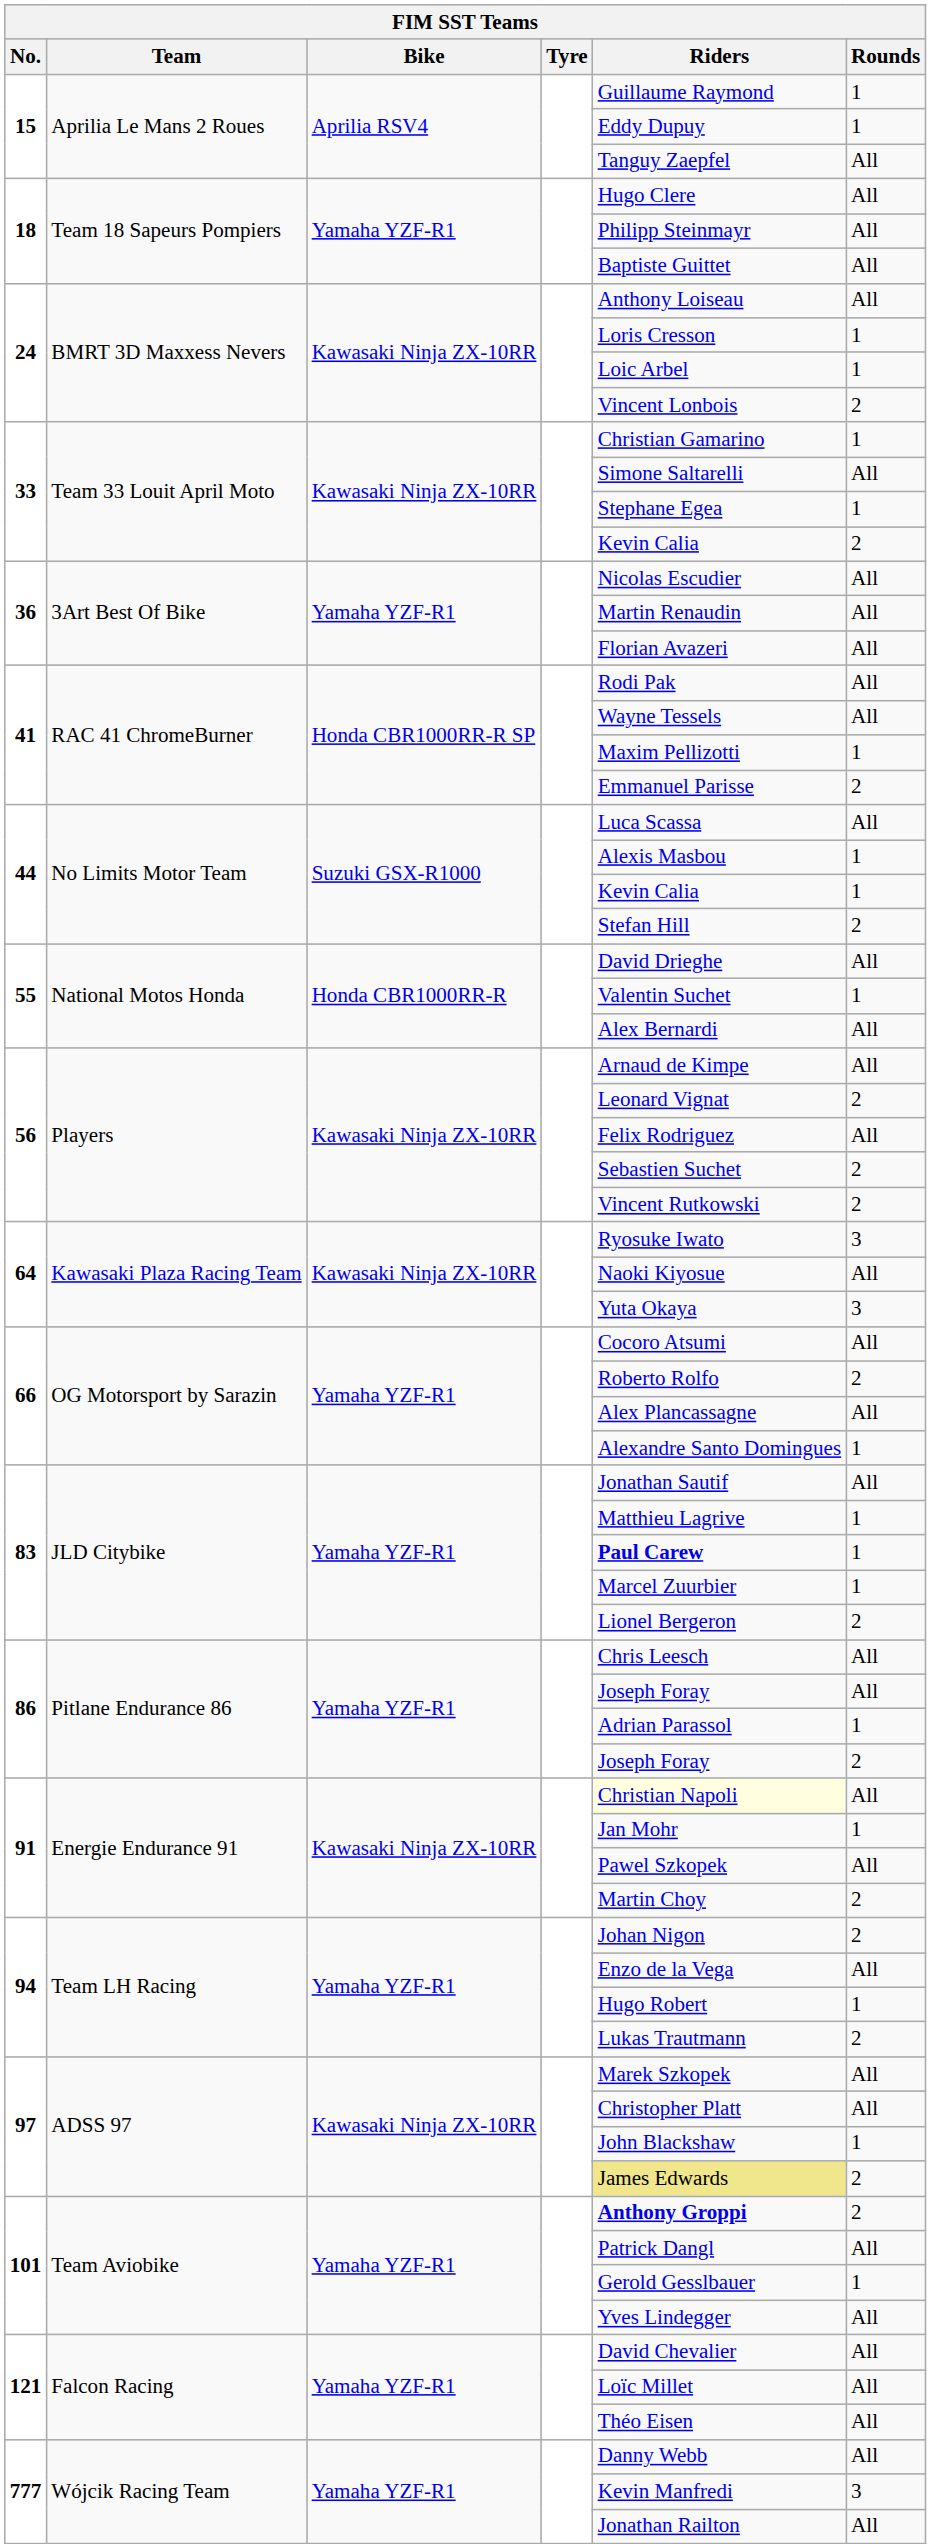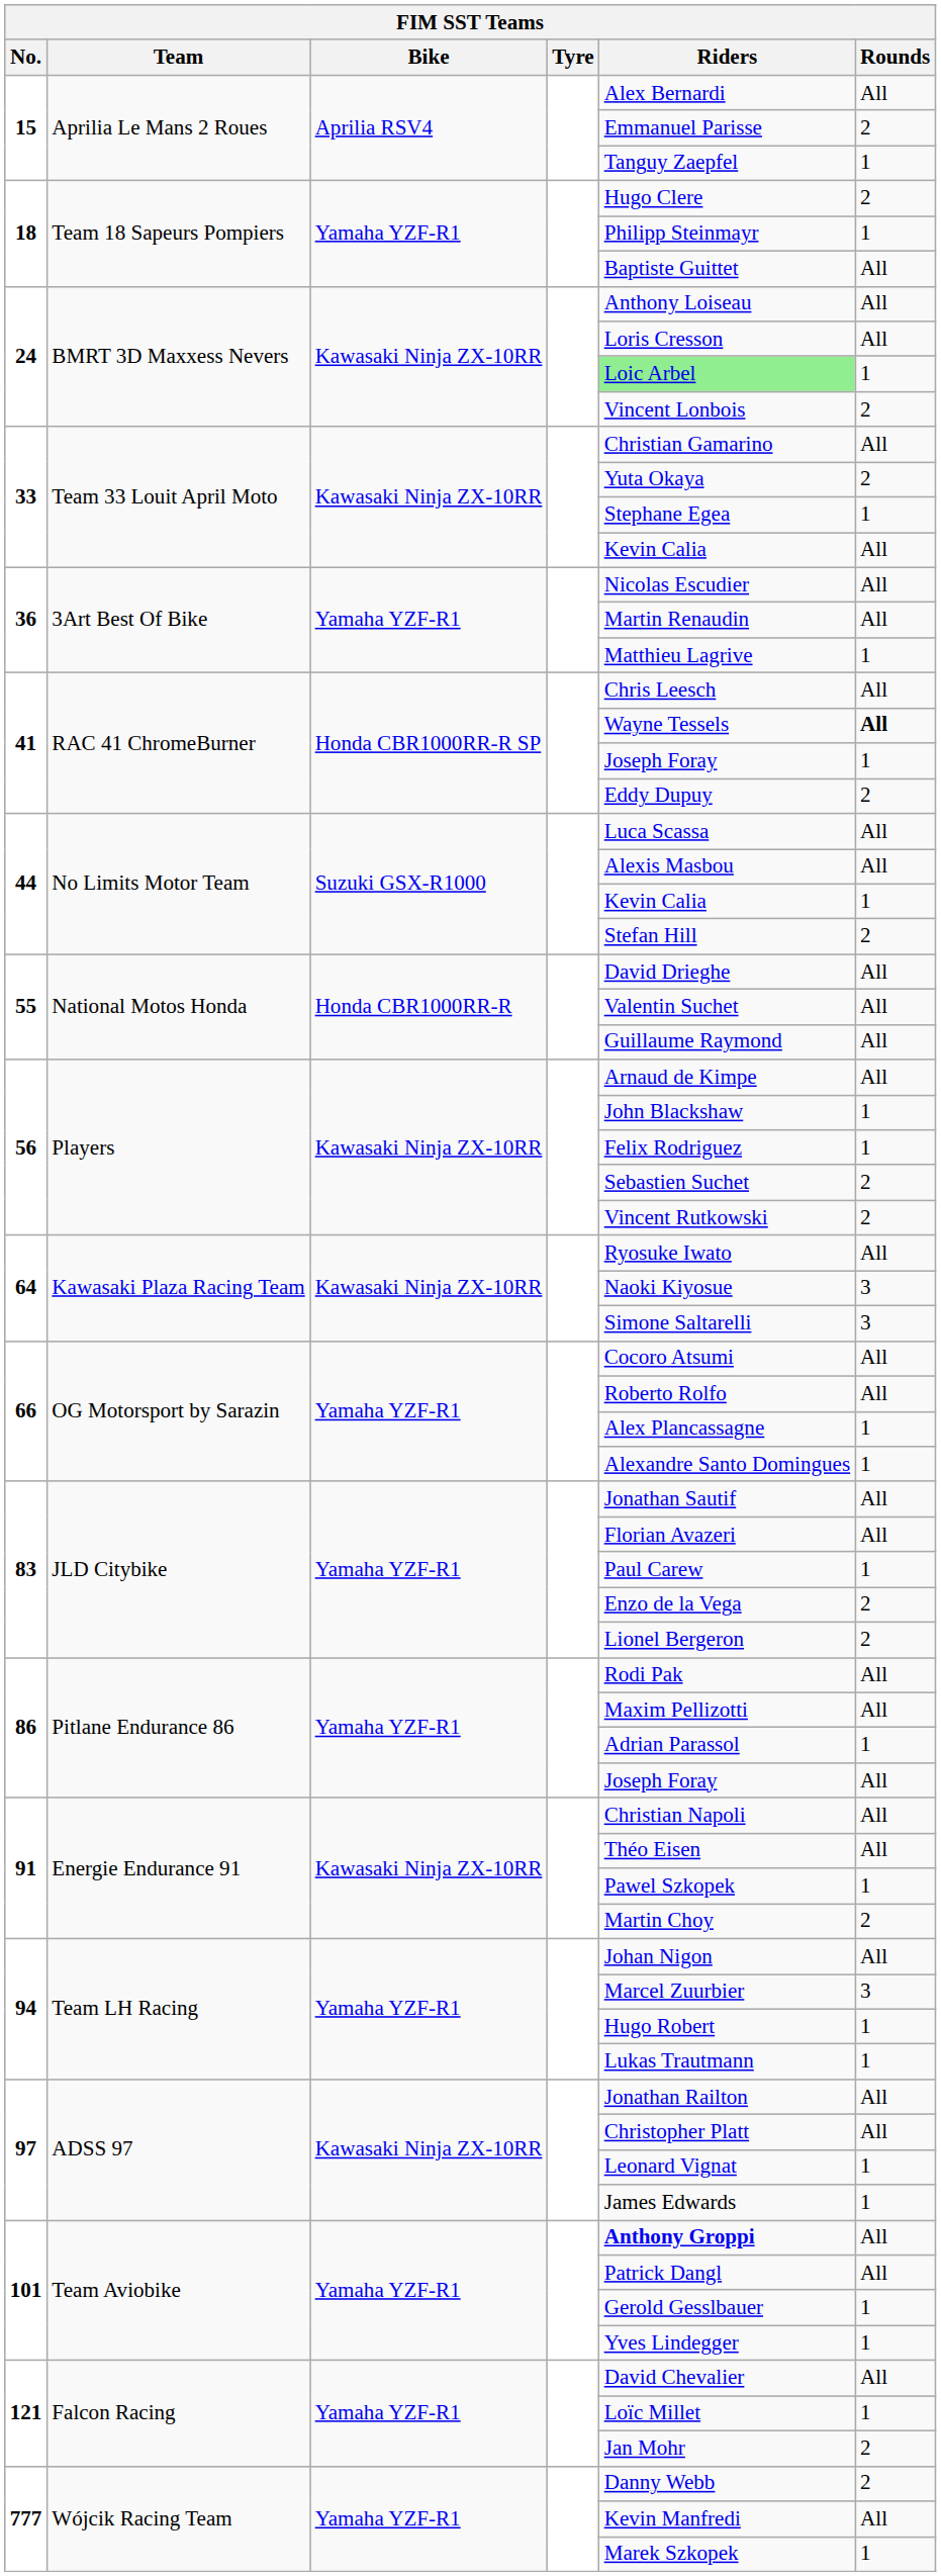row 3 | Riders: Guillaume Raymond -> Alex Bernardi
row 3 | Rounds: 1 -> All
row 4 | Riders: Eddy Dupuy -> Emmanuel Parisse
row 4 | Rounds: 1 -> 2
row 5 | Rounds: All -> 1
row 6 | Rounds: All -> 2
row 7 | Rounds: All -> 1
row 10 | Rounds: 1 -> All
row 11 | Riders: no background -> lightgreen background
row 13 | Rounds: 1 -> All
row 14 | Riders: Simone Saltarelli -> Yuta Okaya
row 14 | Rounds: All -> 2
row 16 | Rounds: 2 -> All
row 19 | Riders: Florian Avazeri -> Matthieu Lagrive
row 19 | Rounds: All -> 1
row 20 | Riders: Rodi Pak -> Chris Leesch
row 21 | Rounds: normal -> bold
row 22 | Riders: Maxim Pellizotti -> Joseph Foray
row 23 | Riders: Emmanuel Parisse -> Eddy Dupuy
row 25 | Rounds: 1 -> All
row 29 | Rounds: 1 -> All
row 30 | Riders: Alex Bernardi -> Guillaume Raymond
row 32 | Riders: Leonard Vignat -> John Blackshaw
row 32 | Rounds: 2 -> 1
row 33 | Rounds: All -> 1
row 36 | Rounds: 3 -> All
row 37 | Rounds: All -> 3
row 38 | Riders: Yuta Okaya -> Simone Saltarelli
row 40 | Rounds: 2 -> All
row 41 | Rounds: All -> 1
row 44 | Riders: Matthieu Lagrive -> Florian Avazeri
row 44 | Rounds: 1 -> All
row 45 | Riders: bold -> normal
row 46 | Riders: Marcel Zuurbier -> Enzo de la Vega
row 46 | Rounds: 1 -> 2
row 48 | Riders: Chris Leesch -> Rodi Pak
row 49 | Riders: Joseph Foray -> Maxim Pellizotti
row 51 | Rounds: 2 -> All
row 52 | Riders: lightyellow background -> no background
row 53 | Riders: Jan Mohr -> Théo Eisen
row 53 | Rounds: 1 -> All
row 54 | Rounds: All -> 1
row 56 | Rounds: 2 -> All
row 57 | Riders: Enzo de la Vega -> Marcel Zuurbier
row 57 | Rounds: All -> 3
row 59 | Rounds: 2 -> 1
row 60 | Riders: Marek Szkopek -> Jonathan Railton
row 62 | Riders: John Blackshaw -> Leonard Vignat
row 63 | Riders: khaki background -> no background
row 63 | Rounds: 2 -> 1
row 64 | Rounds: 2 -> All
row 67 | Rounds: All -> 1
row 69 | Rounds: All -> 1
row 70 | Riders: Théo Eisen -> Jan Mohr
row 70 | Rounds: All -> 2
row 71 | Rounds: All -> 2
row 72 | Rounds: 3 -> All
row 73 | Riders: Jonathan Railton -> Marek Szkopek
row 73 | Rounds: All -> 1
